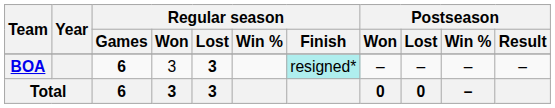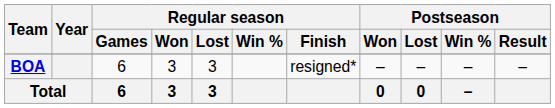BOA | Regular season / Games: bold -> normal
BOA | Regular season / Lost: bold -> normal
BOA | Regular season / Finish: paleturquoise background -> no background
